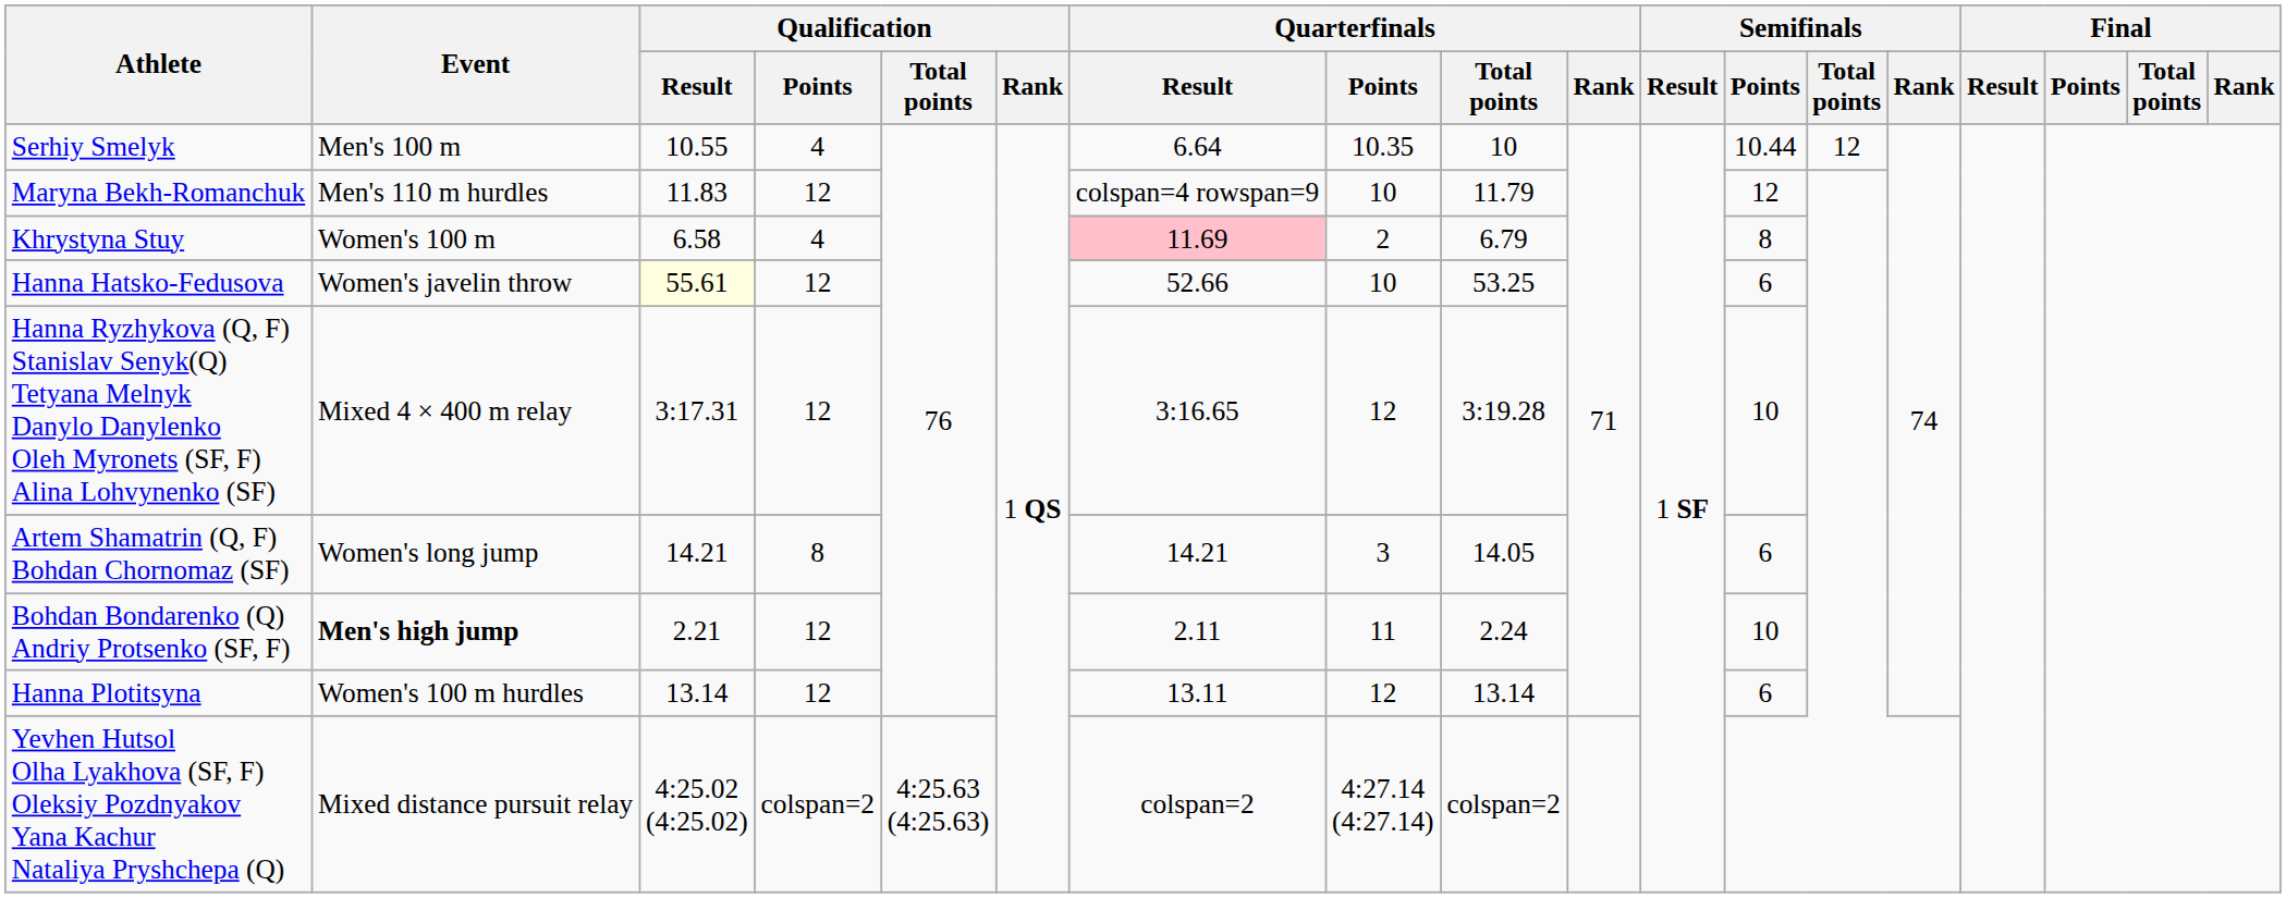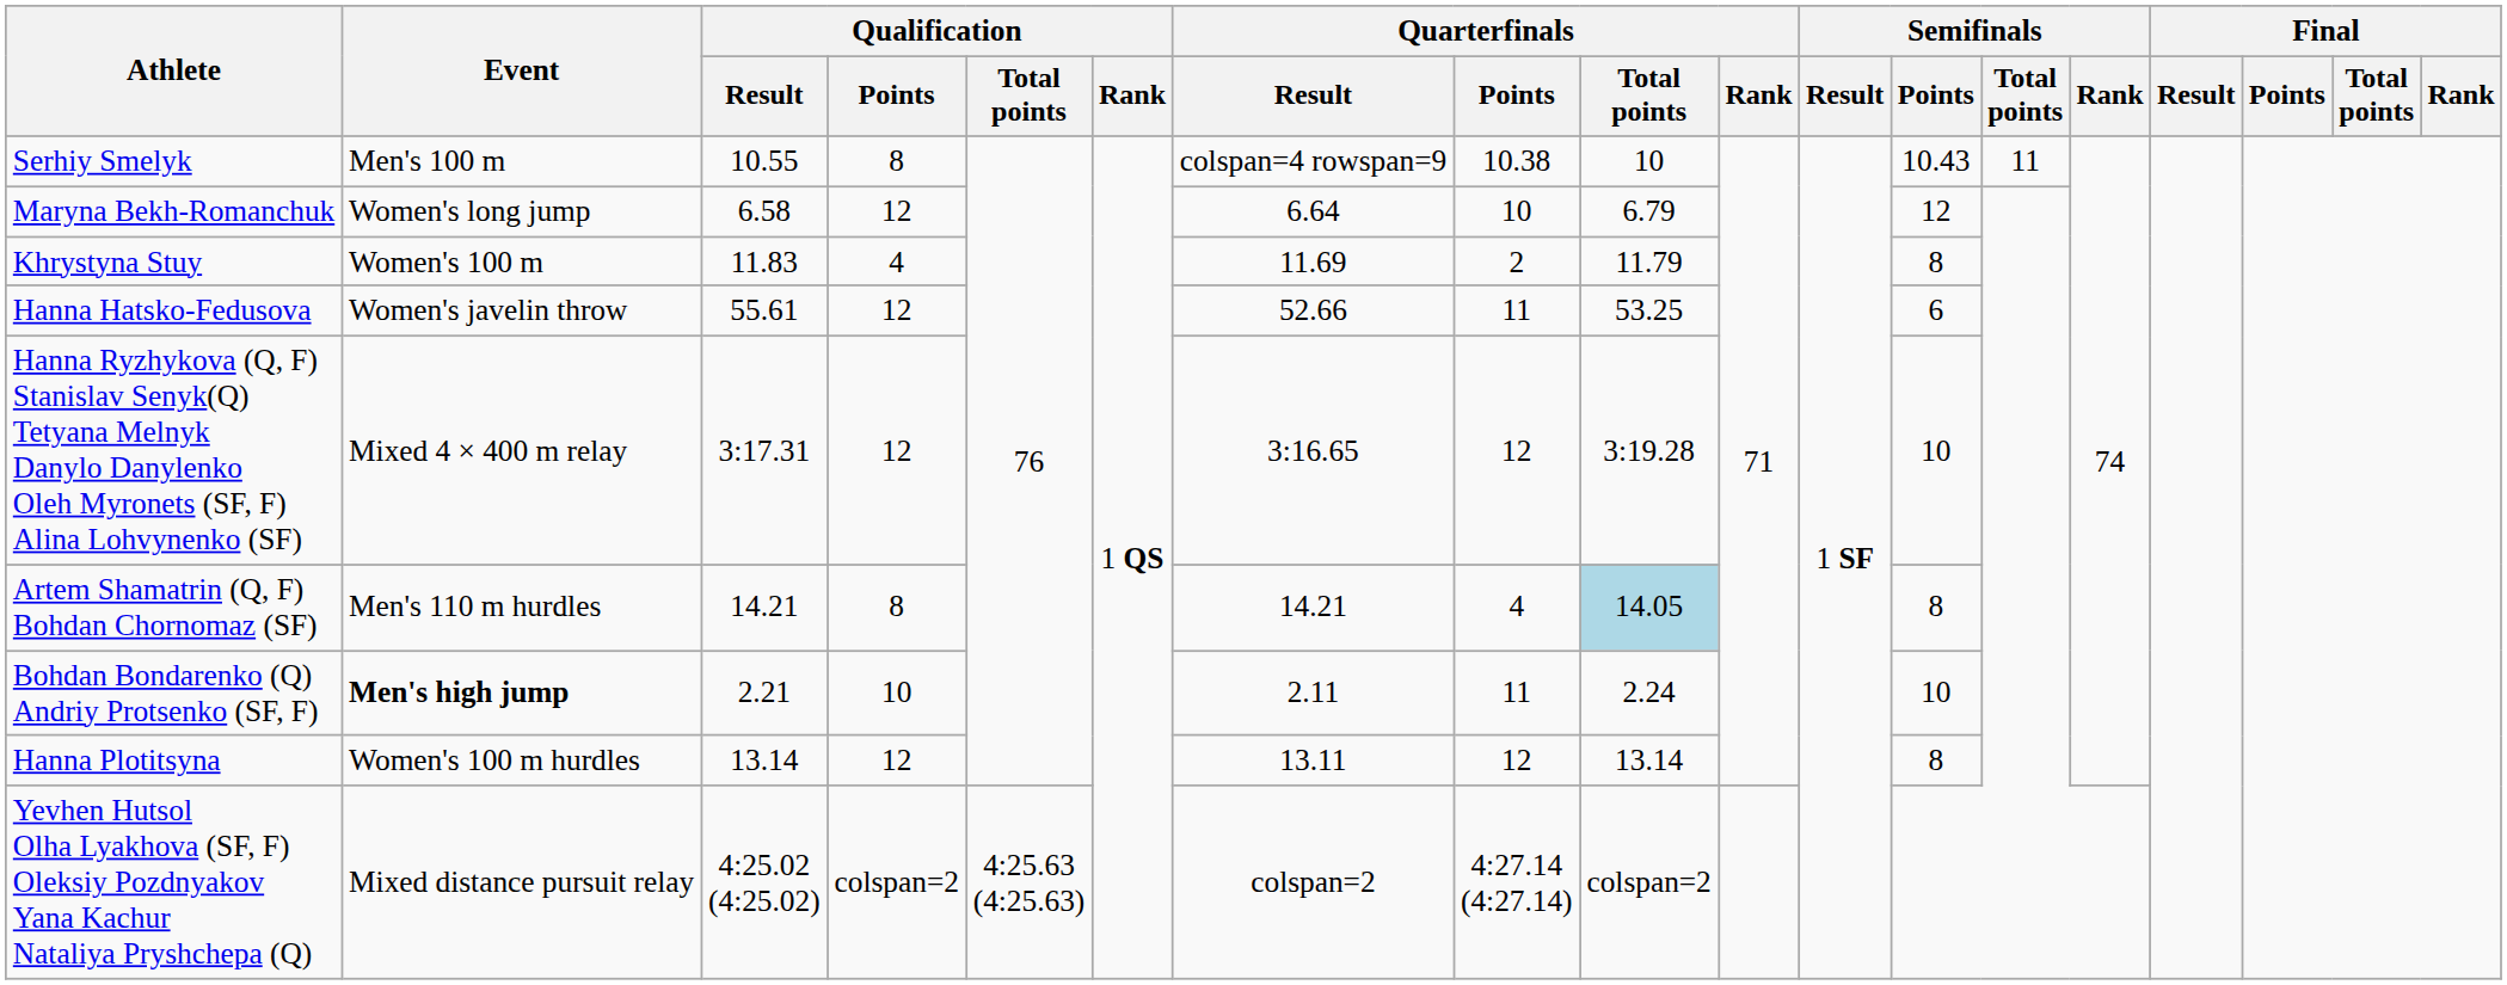Serhiy Smelyk | Qualification / Points: 4 -> 8
Serhiy Smelyk | Quarterfinals / Result: 6.64 -> colspan=4 rowspan=9
Serhiy Smelyk | Quarterfinals / Points: 10.35 -> 10.38
Serhiy Smelyk | Semifinals / Points: 10.44 -> 10.43
Serhiy Smelyk | Semifinals / Total points: 12 -> 11
Maryna Bekh-Romanchuk | Event: Men's 110 m hurdles -> Women's long jump
Maryna Bekh-Romanchuk | Qualification / Result: 11.83 -> 6.58
Maryna Bekh-Romanchuk | Quarterfinals / Result: colspan=4 rowspan=9 -> 6.64
Maryna Bekh-Romanchuk | Quarterfinals / Total points: 11.79 -> 6.79
Khrystyna Stuy | Qualification / Result: 6.58 -> 11.83
Khrystyna Stuy | Quarterfinals / Result: pink background -> no background
Khrystyna Stuy | Quarterfinals / Total points: 6.79 -> 11.79
Hanna Hatsko-Fedusova | Qualification / Result: lightyellow background -> no background
Hanna Hatsko-Fedusova | Quarterfinals / Points: 10 -> 11
Artem Shamatrin (Q, F) Bohdan Chornomaz (SF) | Event: Women's long jump -> Men's 110 m hurdles
Artem Shamatrin (Q, F) Bohdan Chornomaz (SF) | Quarterfinals / Points: 3 -> 4
Artem Shamatrin (Q, F) Bohdan Chornomaz (SF) | Quarterfinals / Total points: no background -> lightblue background
Artem Shamatrin (Q, F) Bohdan Chornomaz (SF) | Semifinals / Points: 6 -> 8
Bohdan Bondarenko (Q) Andriy Protsenko (SF, F) | Qualification / Points: 12 -> 10
Hanna Plotitsyna | Semifinals / Points: 6 -> 8
